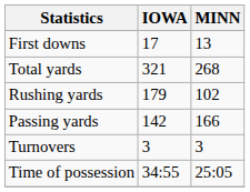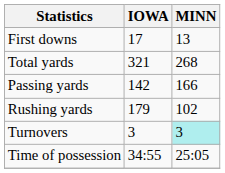rows swapped: Rushing yards <-> Passing yards
Turnovers | MINN: no background -> paleturquoise background
